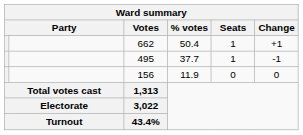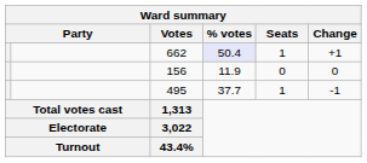662 | % votes: no background -> lavender background
rows swapped: 495 <-> 156
